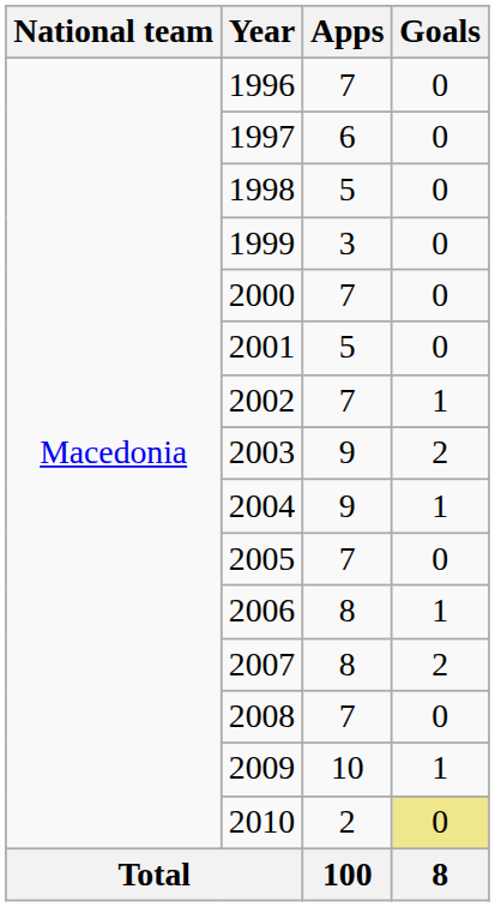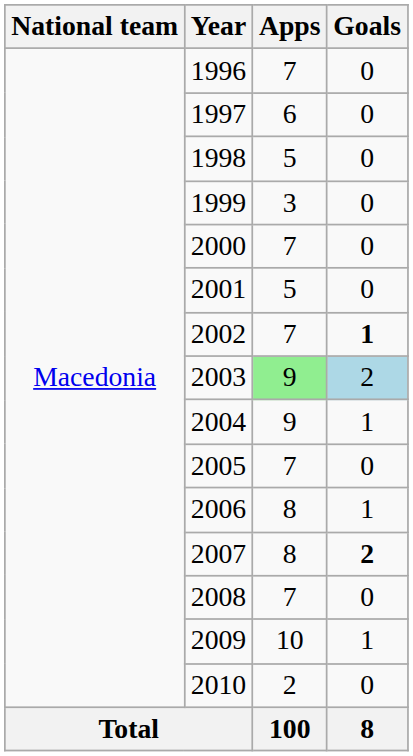2002 | Goals: normal -> bold
2003 | Apps: no background -> lightgreen background
2003 | Goals: no background -> lightblue background
2007 | Goals: normal -> bold
2010 | Goals: khaki background -> no background
